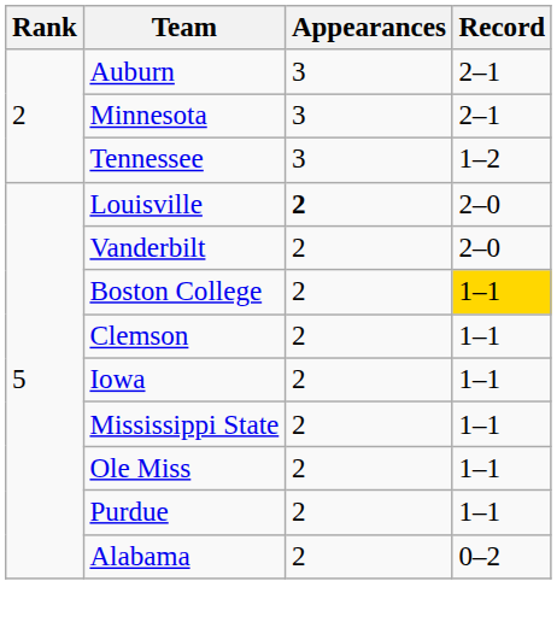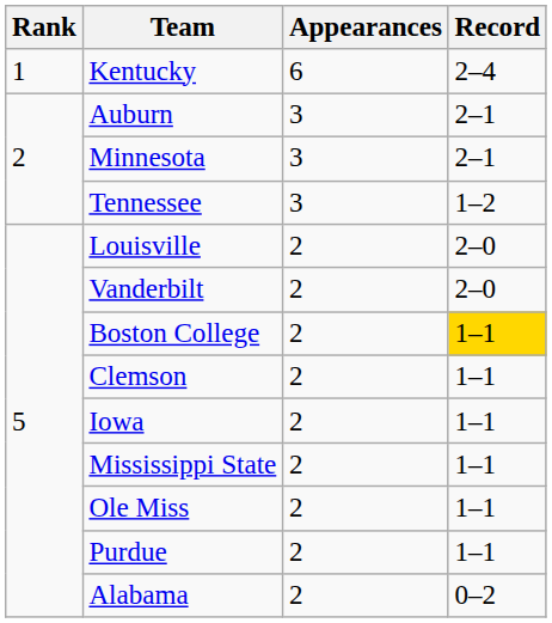+ row: 1 | Kentucky | 6 | 2–4
Louisville | Appearances: bold -> normal
